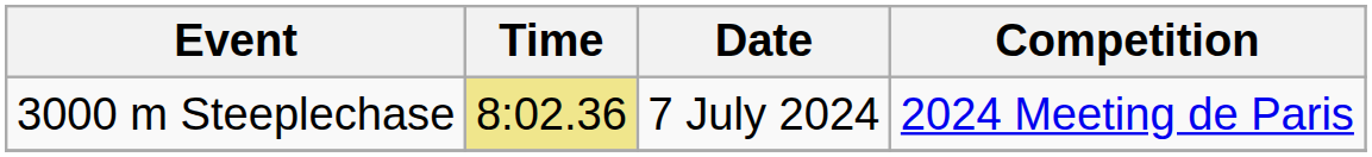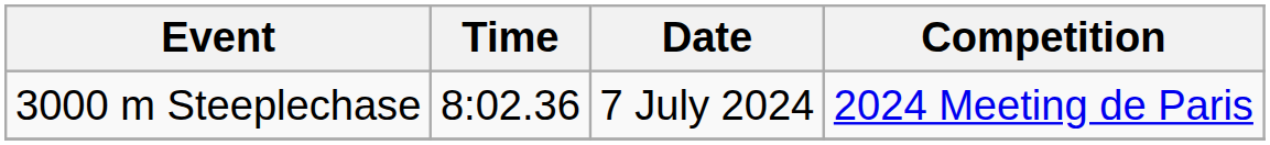3000 m Steeplechase | Time: khaki background -> no background
